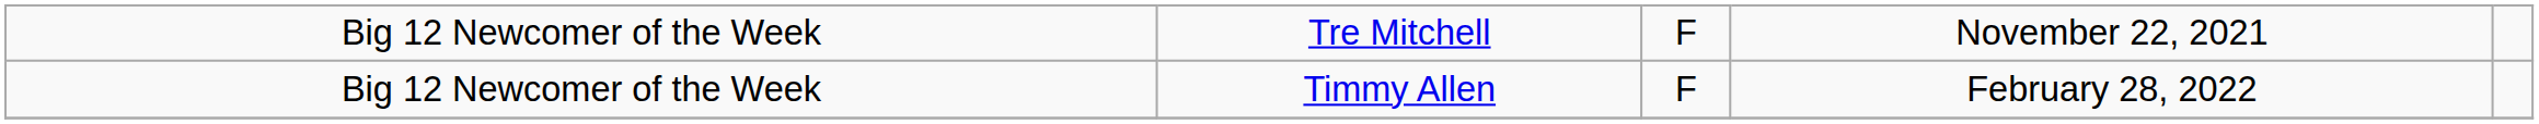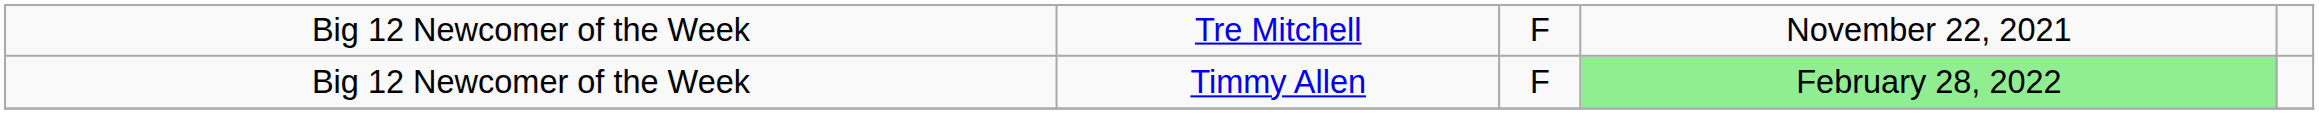Big 12 Newcomer of the Week / Timmy Allen | column 4: no background -> lightgreen background
